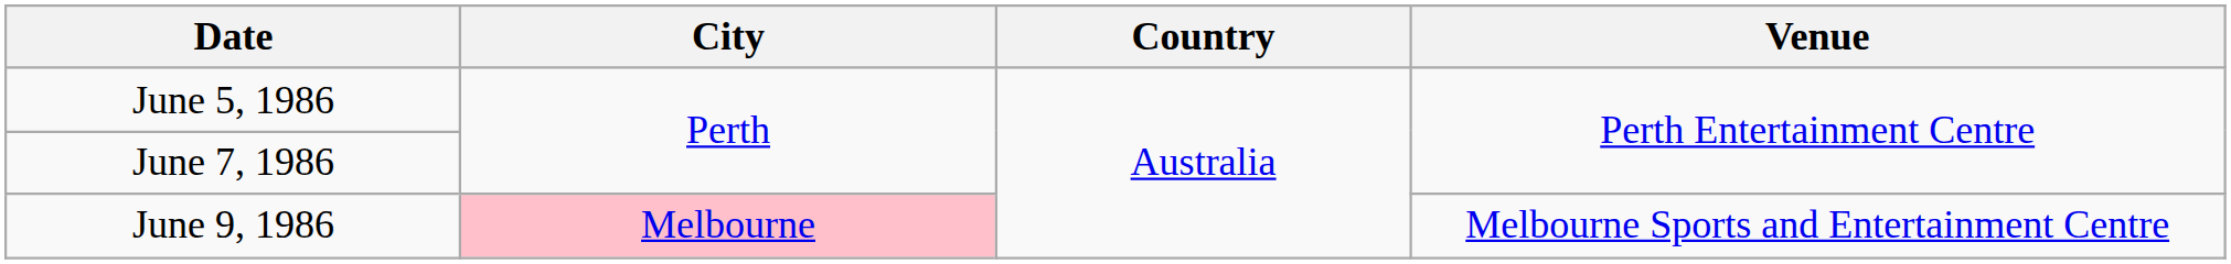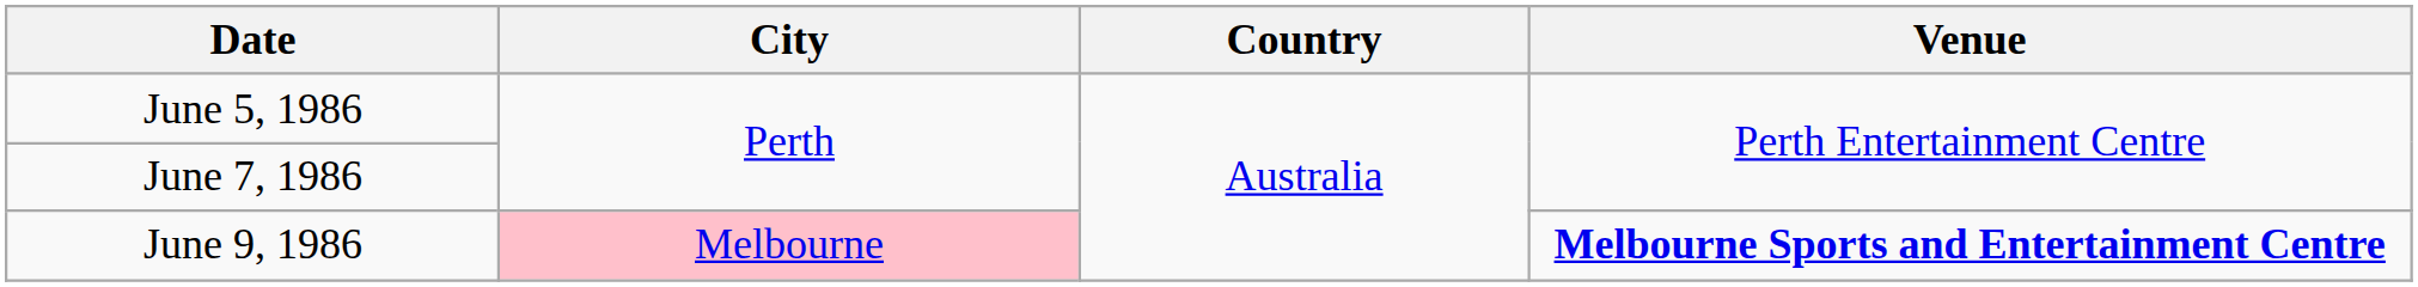June 9, 1986 | Venue: normal -> bold
